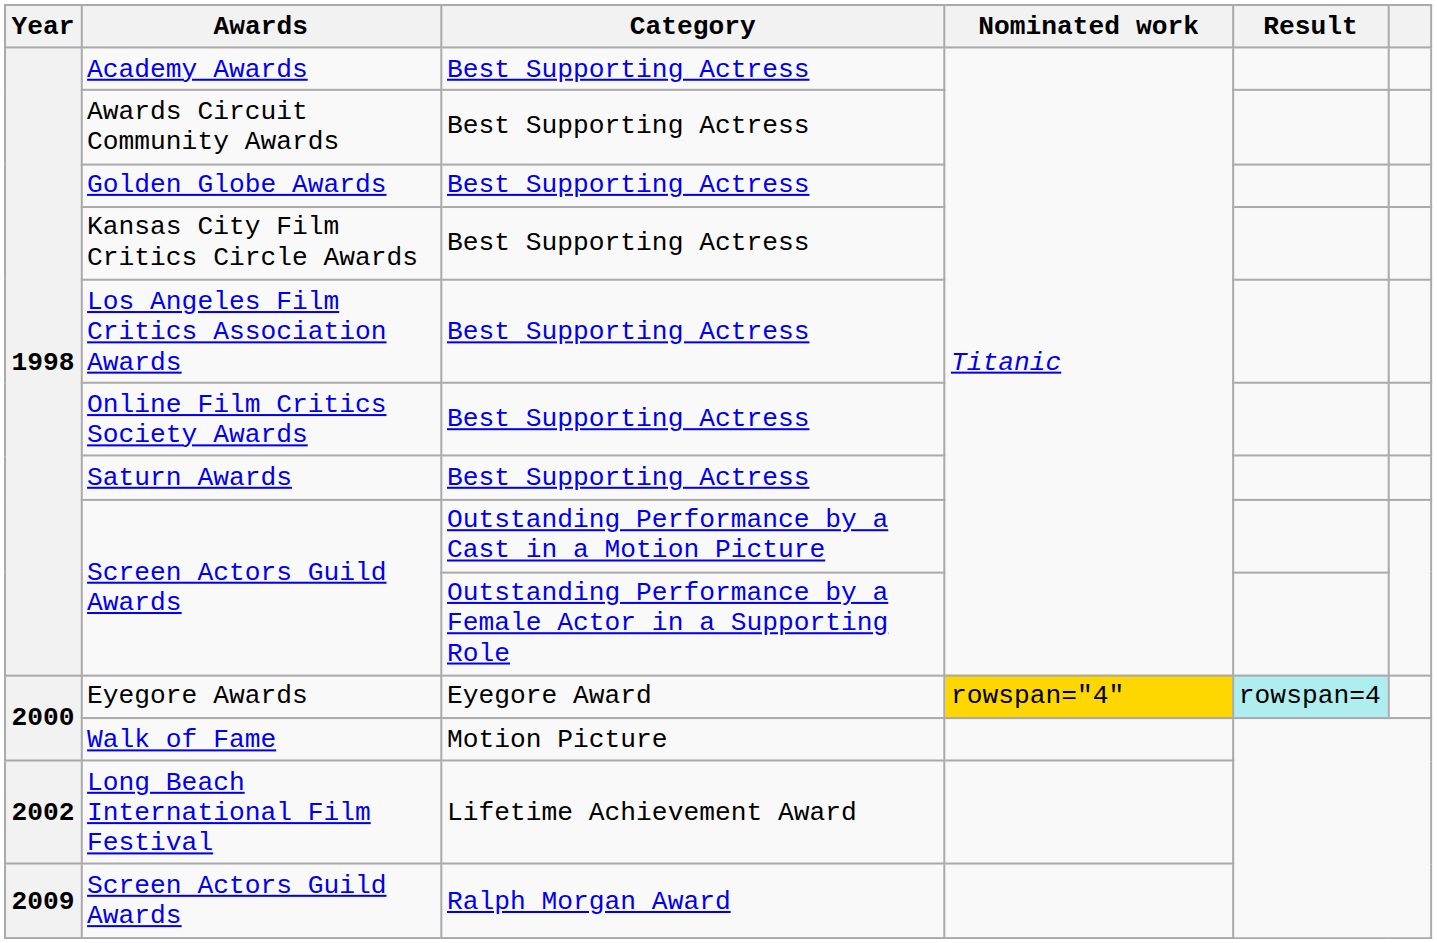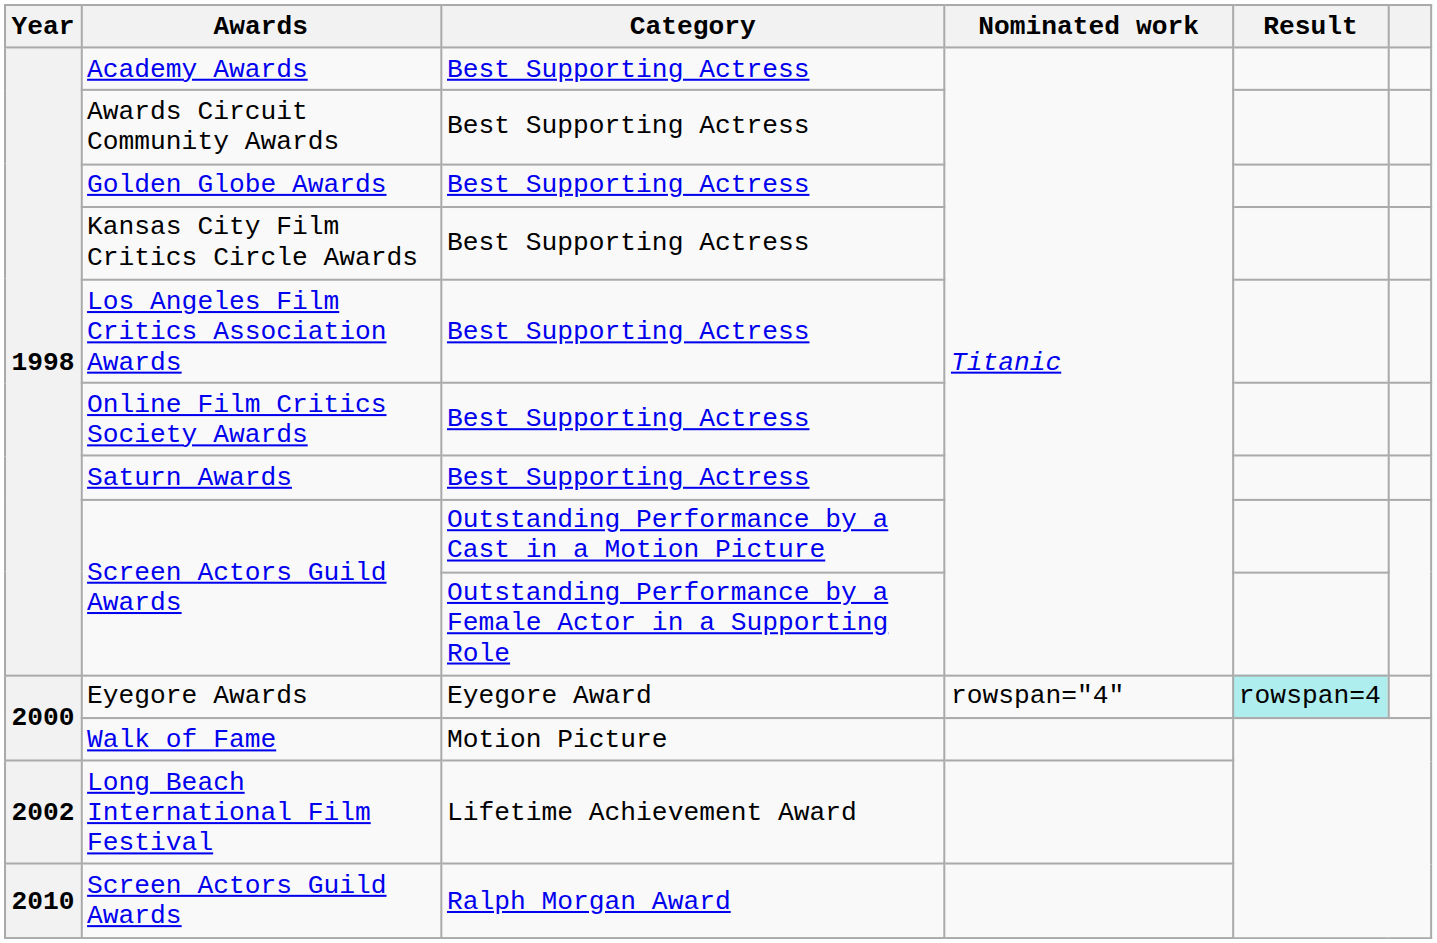Eyegore Awards | Nominated work: gold background -> no background
Screen Actors Guild Awards / Ralph Morgan Award | Year: 2009 -> 2010
